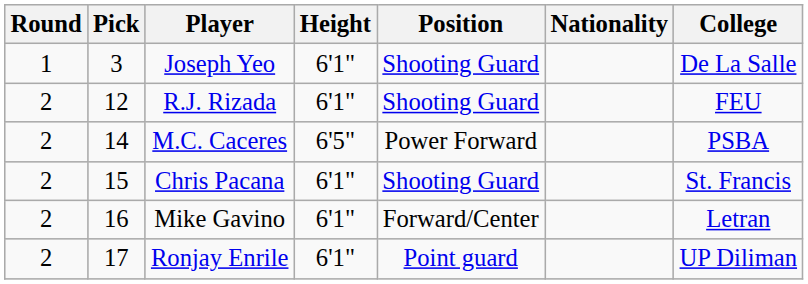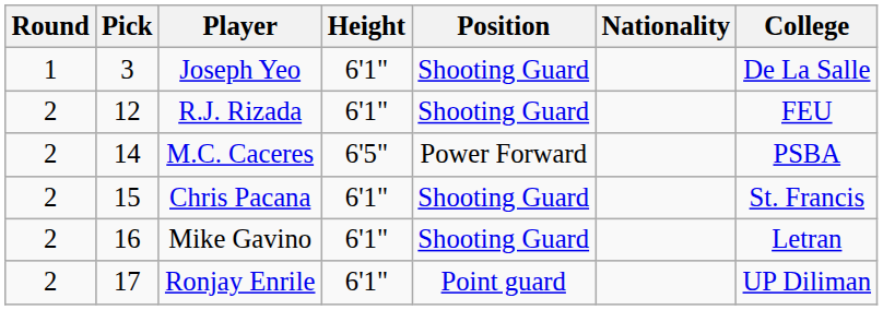Mike Gavino | Position: Forward/Center -> Shooting Guard
